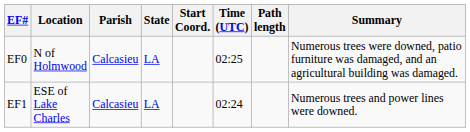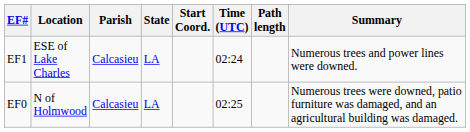rows swapped: EF1 <-> EF0
